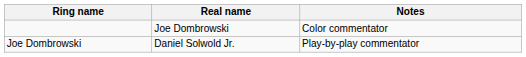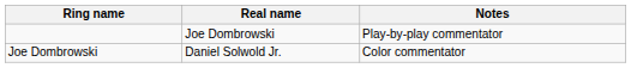row 2 | Notes: Color commentator -> Play-by-play commentator
row 3 | Notes: Play-by-play commentator -> Color commentator
